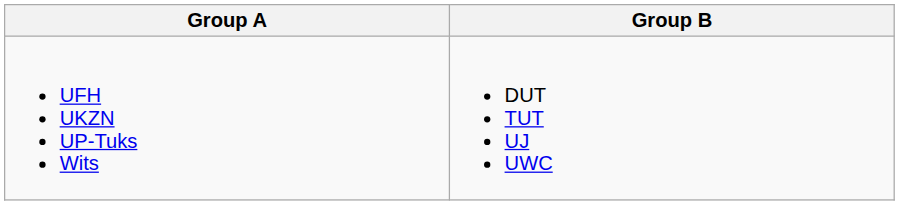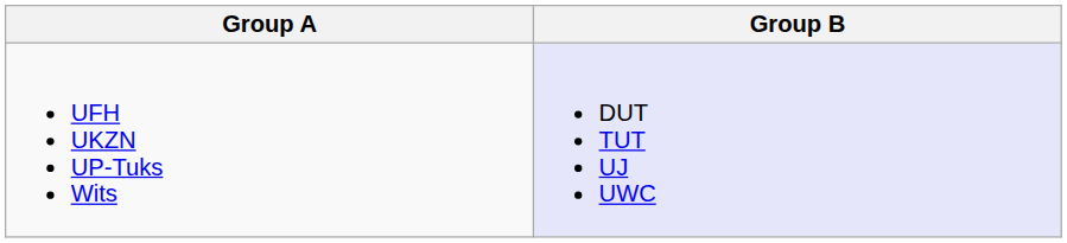UFH UKZN UP-Tuks Wits | Group B: no background -> lavender background
